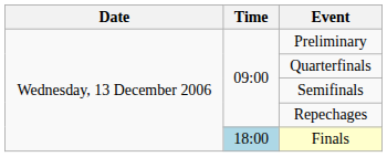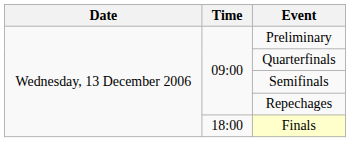Finals | Time: lightblue background -> no background
